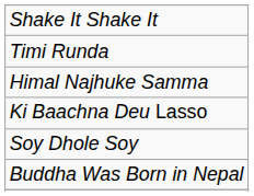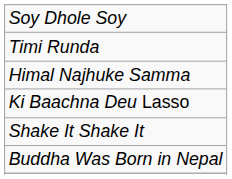row 1 | column 1: Shake It Shake It -> Soy Dhole Soy
row 5 | column 1: Soy Dhole Soy -> Shake It Shake It
